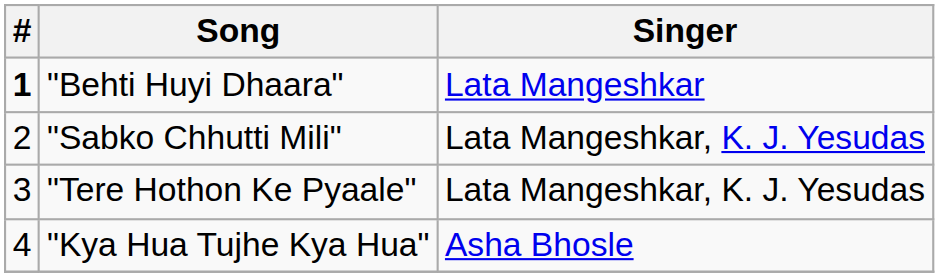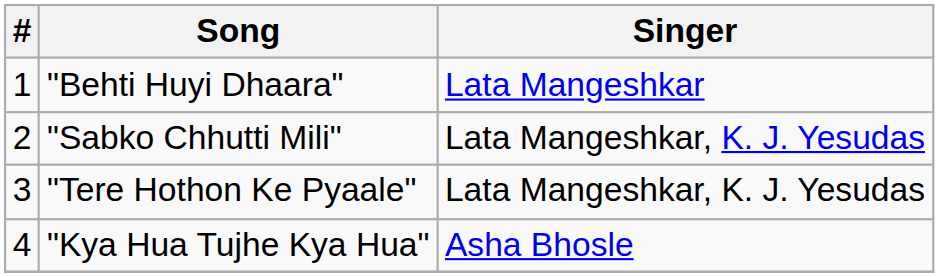"Behti Huyi Dhaara" | #: bold -> normal
